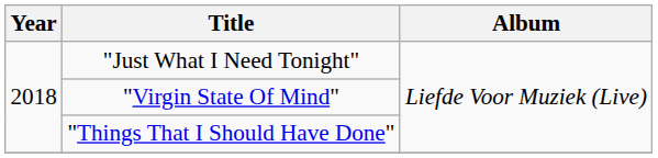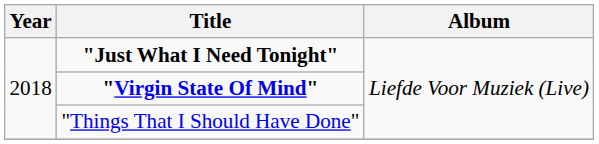"Just What I Need Tonight" | Title: normal -> bold
"Virgin State Of Mind" | Title: normal -> bold
